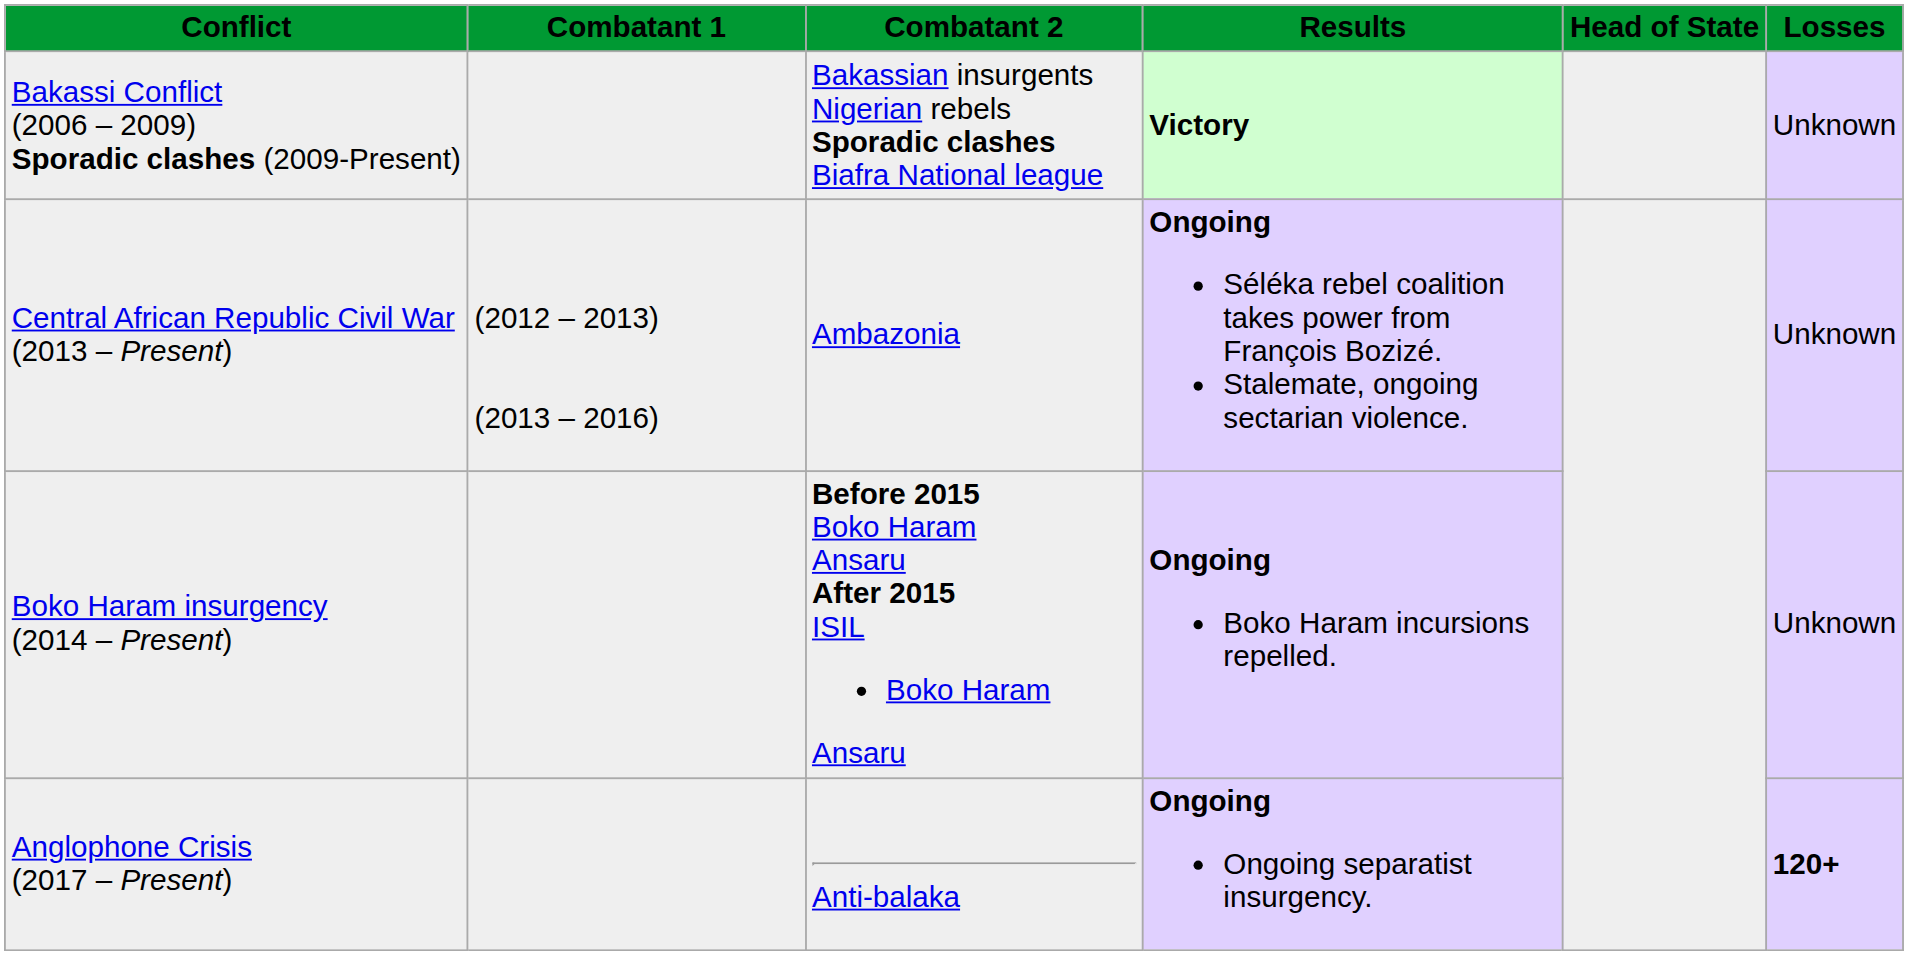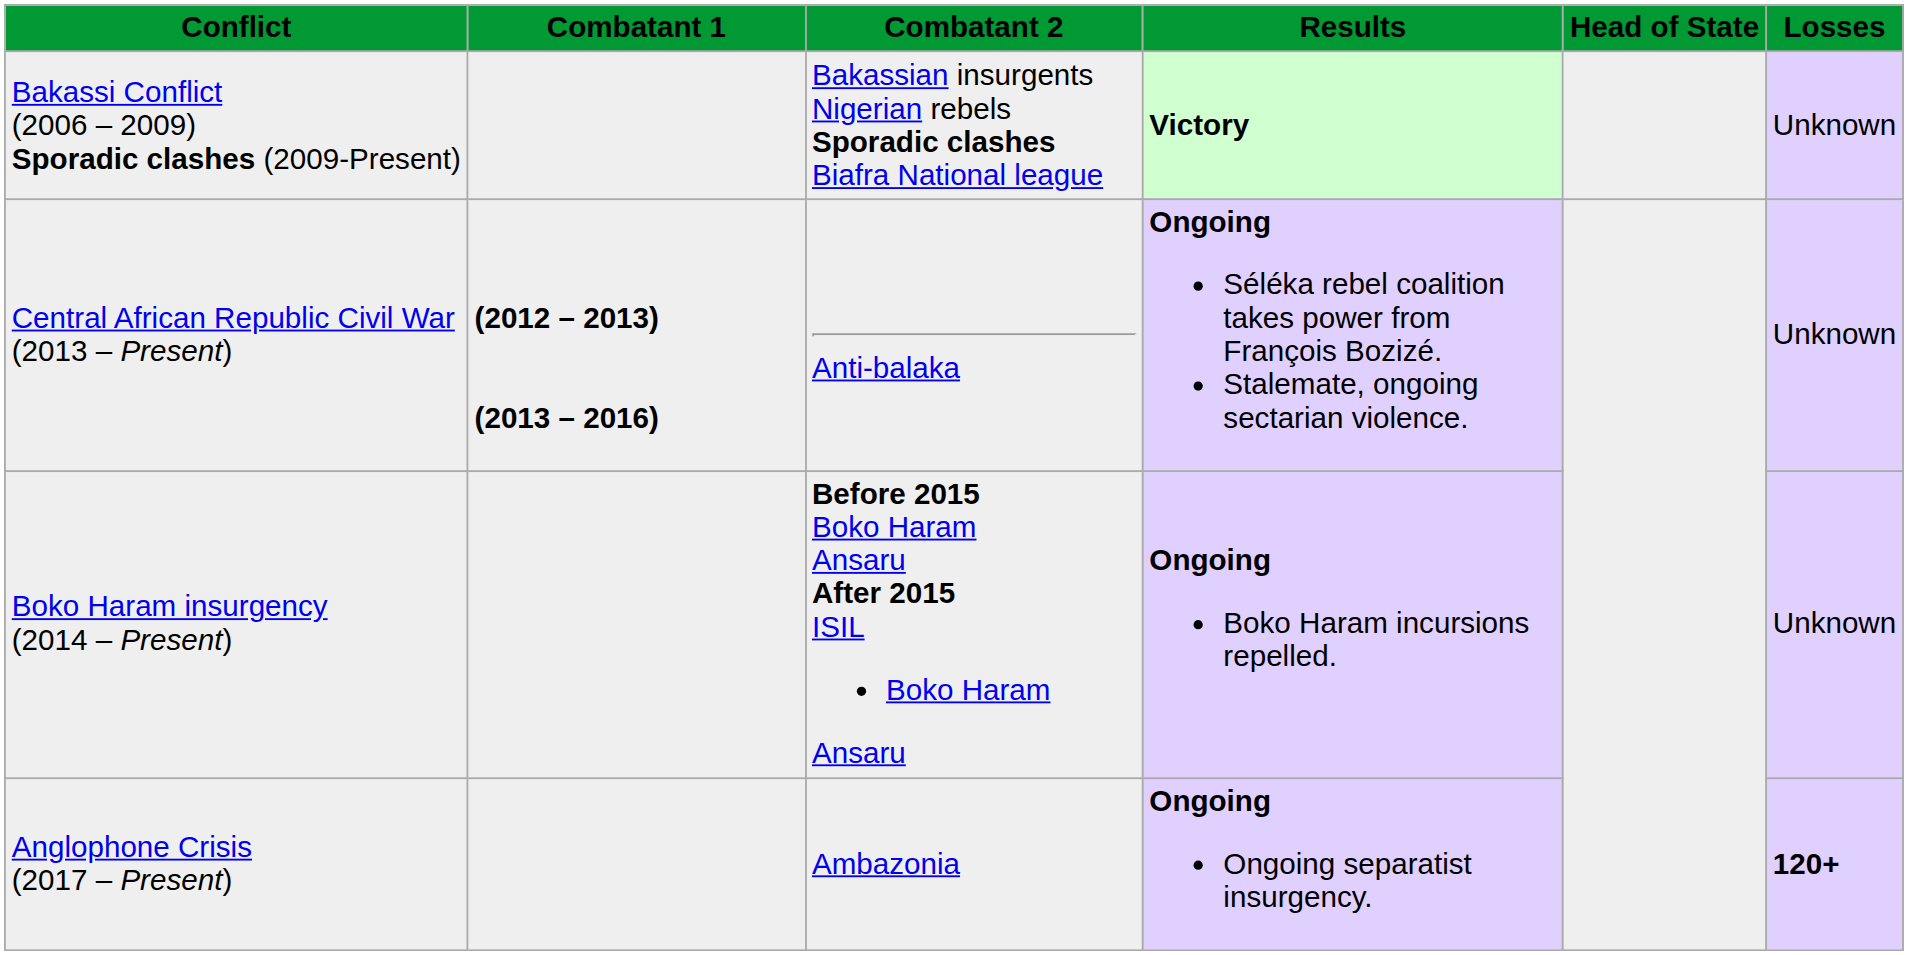Central African Republic Civil War (2013 – Present) | Combatant 1: normal -> bold
Central African Republic Civil War (2013 – Present) | Combatant 2: Ambazonia -> Anti-balaka
Anglophone Crisis (2017 – Present) | Combatant 2: Anti-balaka -> Ambazonia
